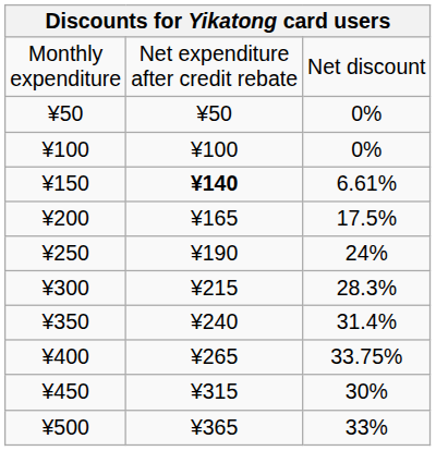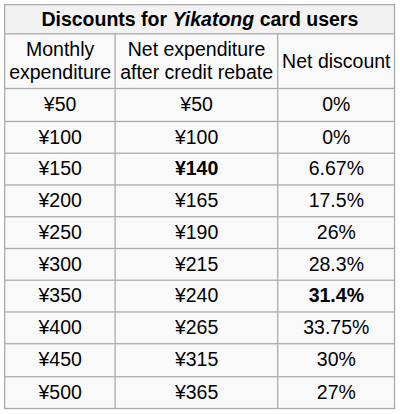¥150 | column 3: 6.61% -> 6.67%
¥250 | column 3: 24% -> 26%
¥350 | column 3: normal -> bold
¥500 | column 3: 33% -> 27%
